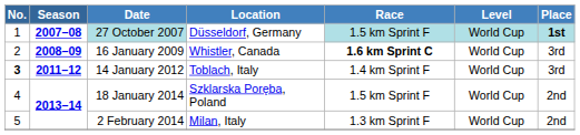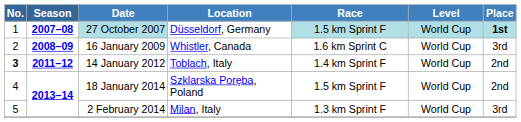16 January 2009 | Race: bold -> normal
14 January 2012 | Place: 3rd -> 2nd
2 February 2014 | Place: 2nd -> 3rd
